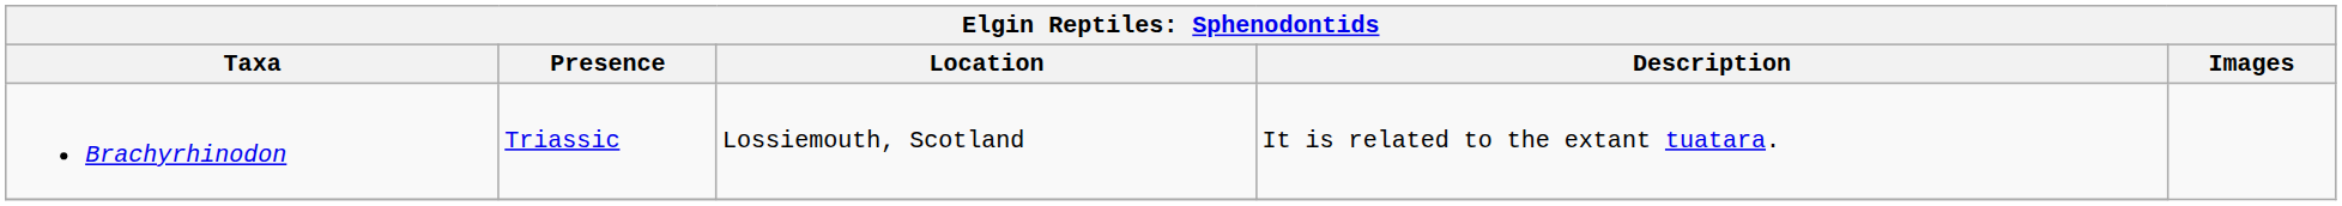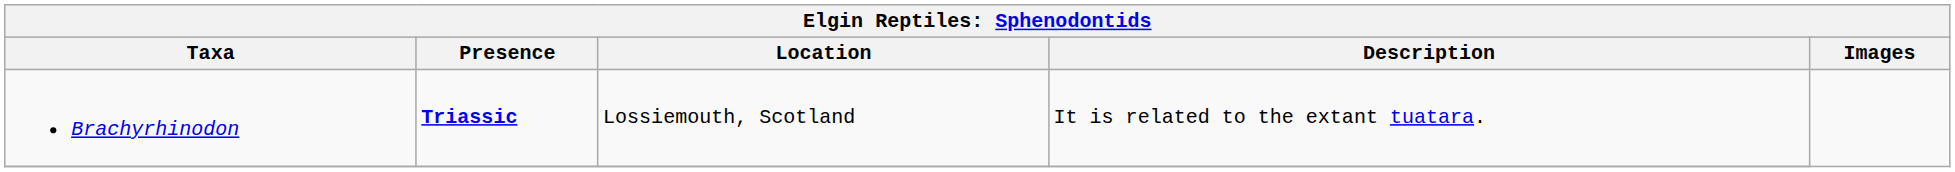Brachyrhinodon | Presence: normal -> bold
